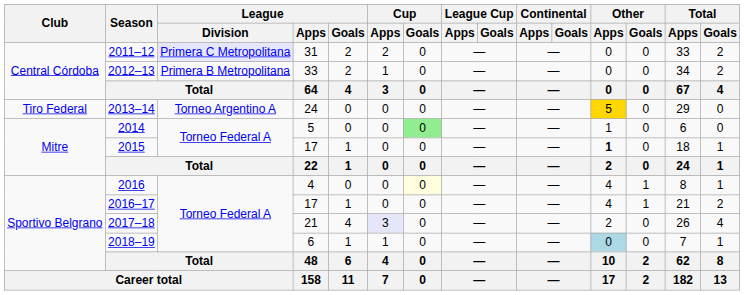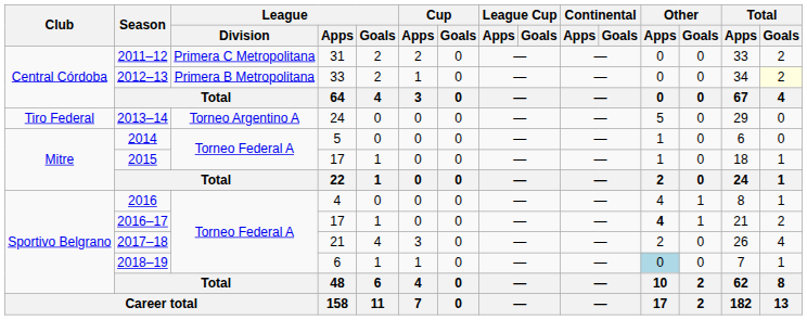2011–12 | League / Division: lavender background -> no background
2012–13 | Total / Goals: no background -> lightyellow background
2013–14 | Other / Apps: gold background -> no background
2014 | Cup / Goals: lightgreen background -> no background
2015 | Other / Apps: bold -> normal
2016 | Cup / Goals: lightyellow background -> no background
2016–17 | Other / Apps: normal -> bold
2017–18 | Cup / Apps: lavender background -> no background
